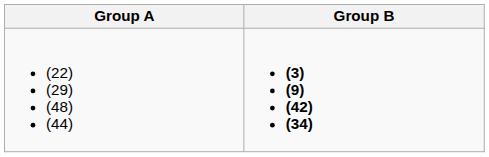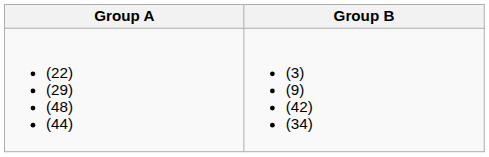(22) (29) (48) (44) | Group B: bold -> normal
